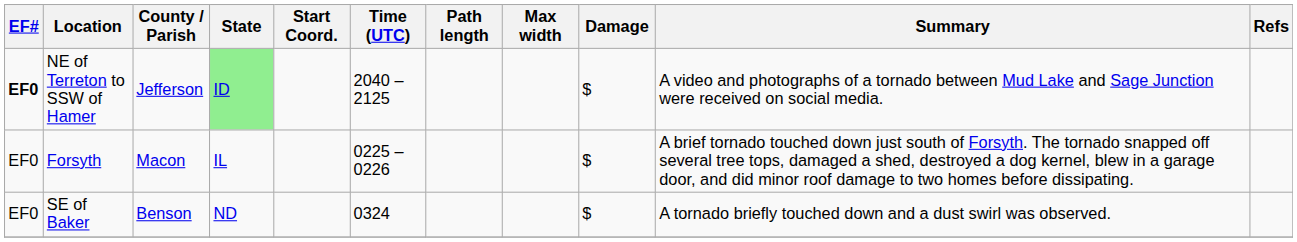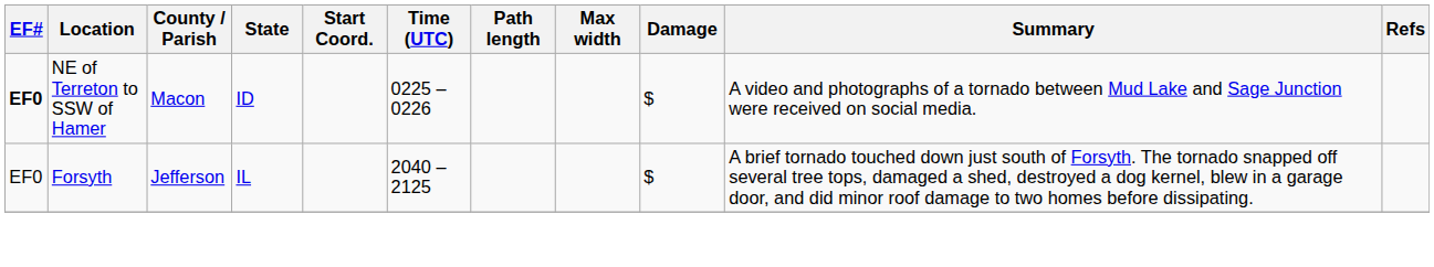NE of Terreton to SSW of Hamer | County / Parish: Jefferson -> Macon
NE of Terreton to SSW of Hamer | State: lightgreen background -> no background
NE of Terreton to SSW of Hamer | Time (UTC): 2040 – 2125 -> 0225 – 0226
Forsyth | County / Parish: Macon -> Jefferson
Forsyth | Time (UTC): 0225 – 0226 -> 2040 – 2125
- row: EF0 | SE of Baker | Benson | ND | 0324 | $ | A tornado briefly touched down and a dust swirl was observed.
